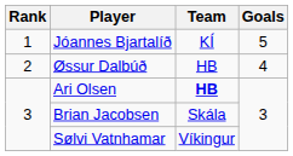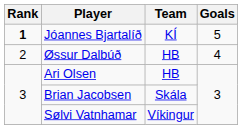Jóannes Bjartalíð | Rank: normal -> bold
Ari Olsen | Team: bold -> normal
